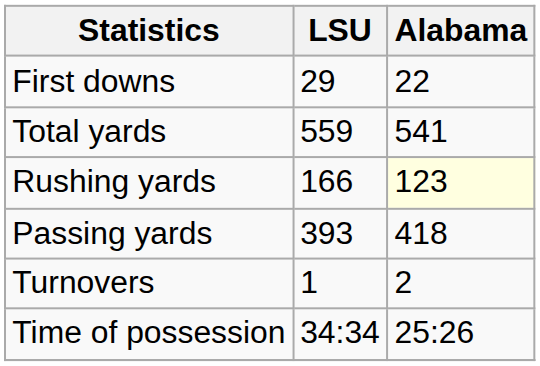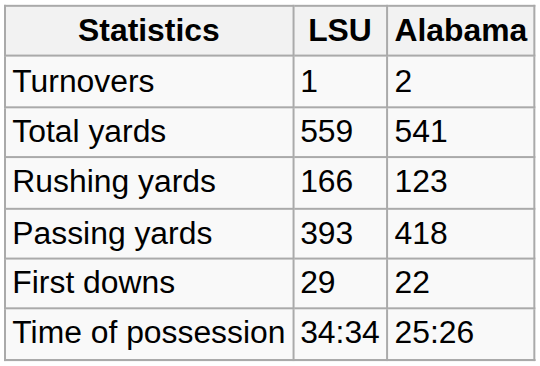rows swapped: First downs <-> Turnovers
Rushing yards | Alabama: lightyellow background -> no background
